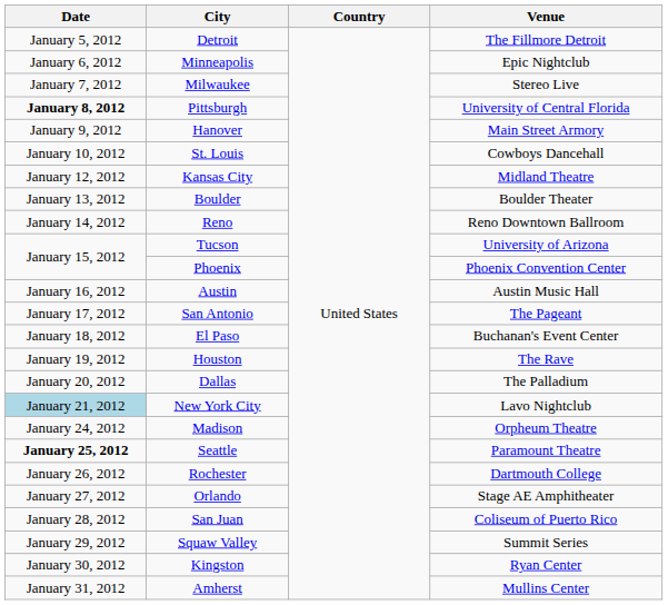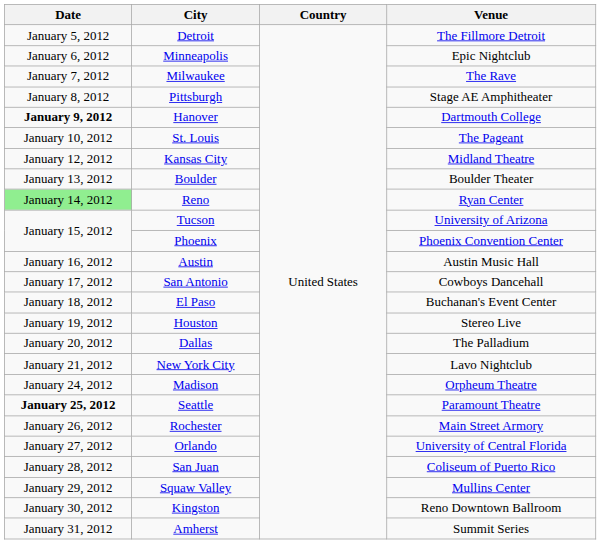Milwaukee | Venue: Stereo Live -> The Rave
Pittsburgh | Date: bold -> normal
Pittsburgh | Venue: University of Central Florida -> Stage AE Amphitheater
Hanover | Date: normal -> bold
Hanover | Venue: Main Street Armory -> Dartmouth College
St. Louis | Venue: Cowboys Dancehall -> The Pageant
Reno | Date: no background -> lightgreen background
Reno | Venue: Reno Downtown Ballroom -> Ryan Center
San Antonio | Venue: The Pageant -> Cowboys Dancehall
Houston | Venue: The Rave -> Stereo Live
New York City | Date: lightblue background -> no background
Rochester | Venue: Dartmouth College -> Main Street Armory
Orlando | Venue: Stage AE Amphitheater -> University of Central Florida
Squaw Valley | Venue: Summit Series -> Mullins Center
Kingston | Venue: Ryan Center -> Reno Downtown Ballroom
Amherst | Venue: Mullins Center -> Summit Series
